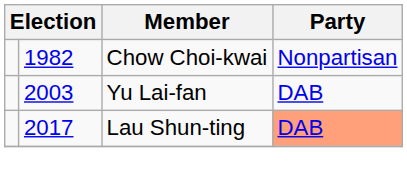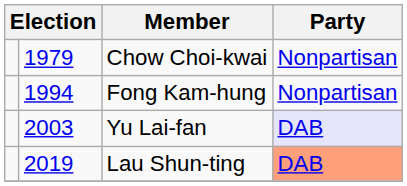Chow Choi-kwai | column 2: 1982 -> 1979
+ row: 1994 | Fong Kam-hung | Nonpartisan
Yu Lai-fan | Party: no background -> lavender background
Lau Shun-ting | column 2: 2017 -> 2019
